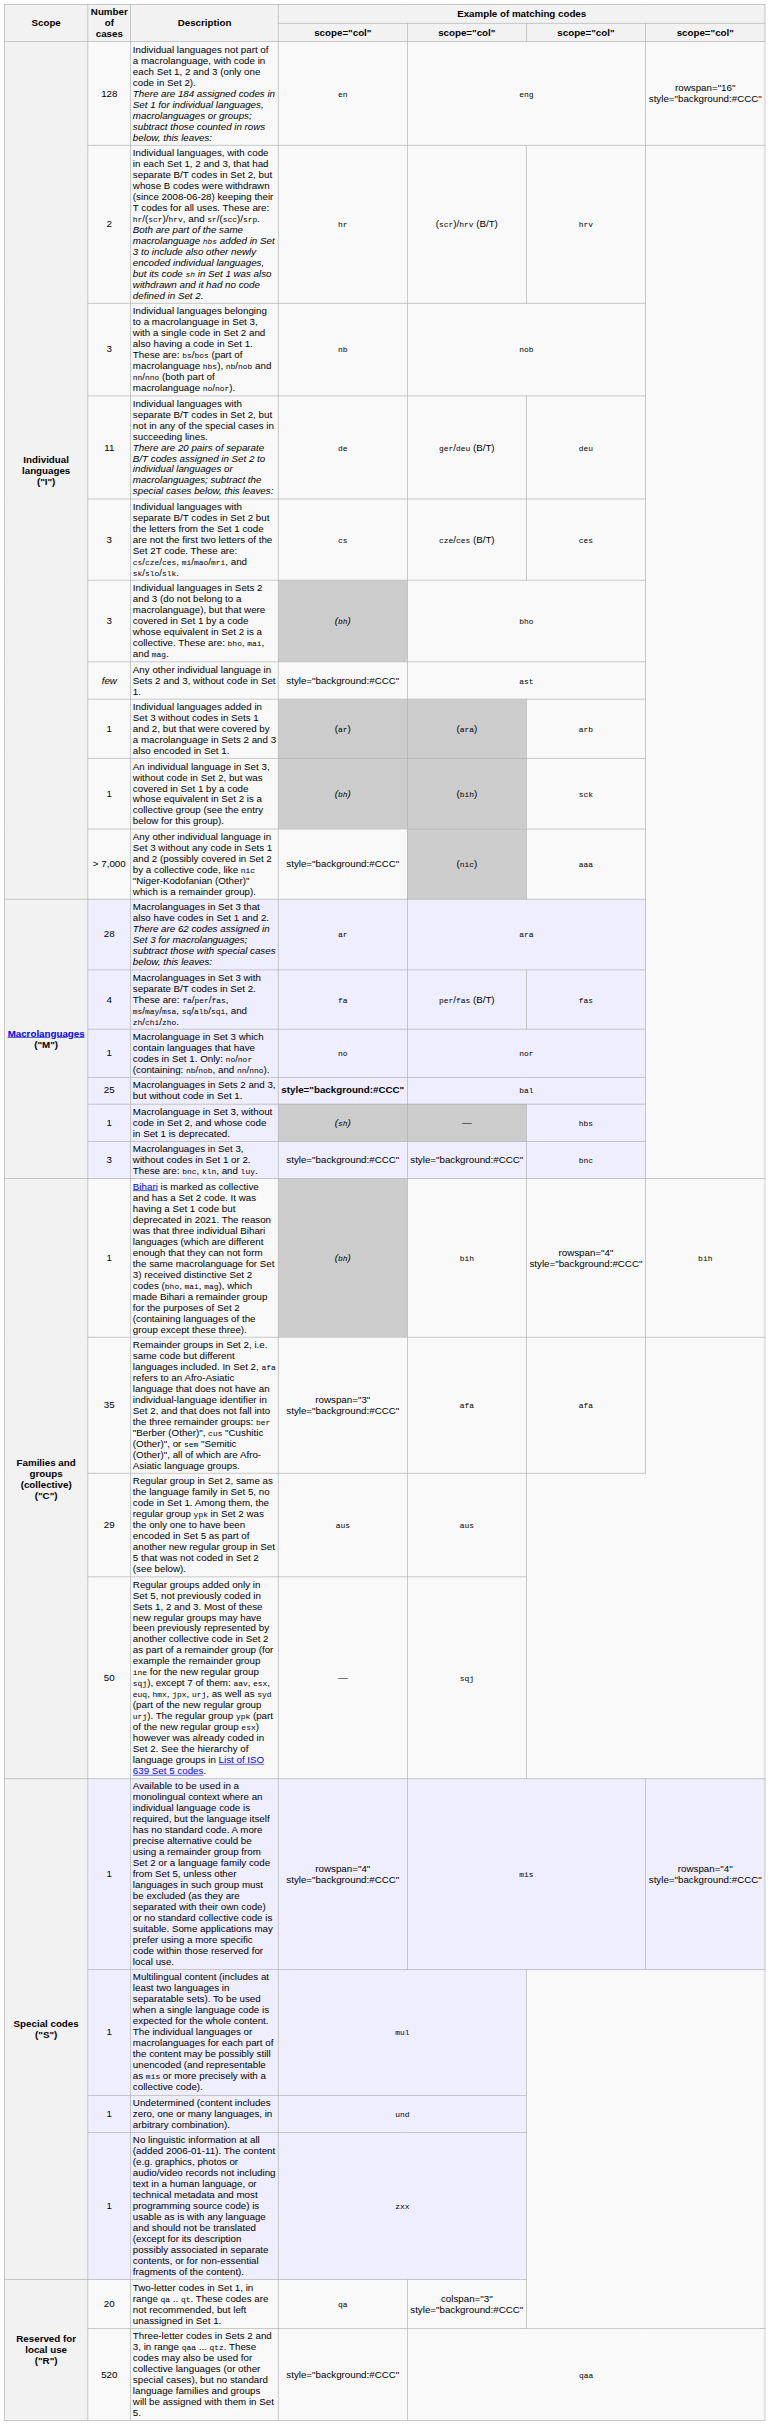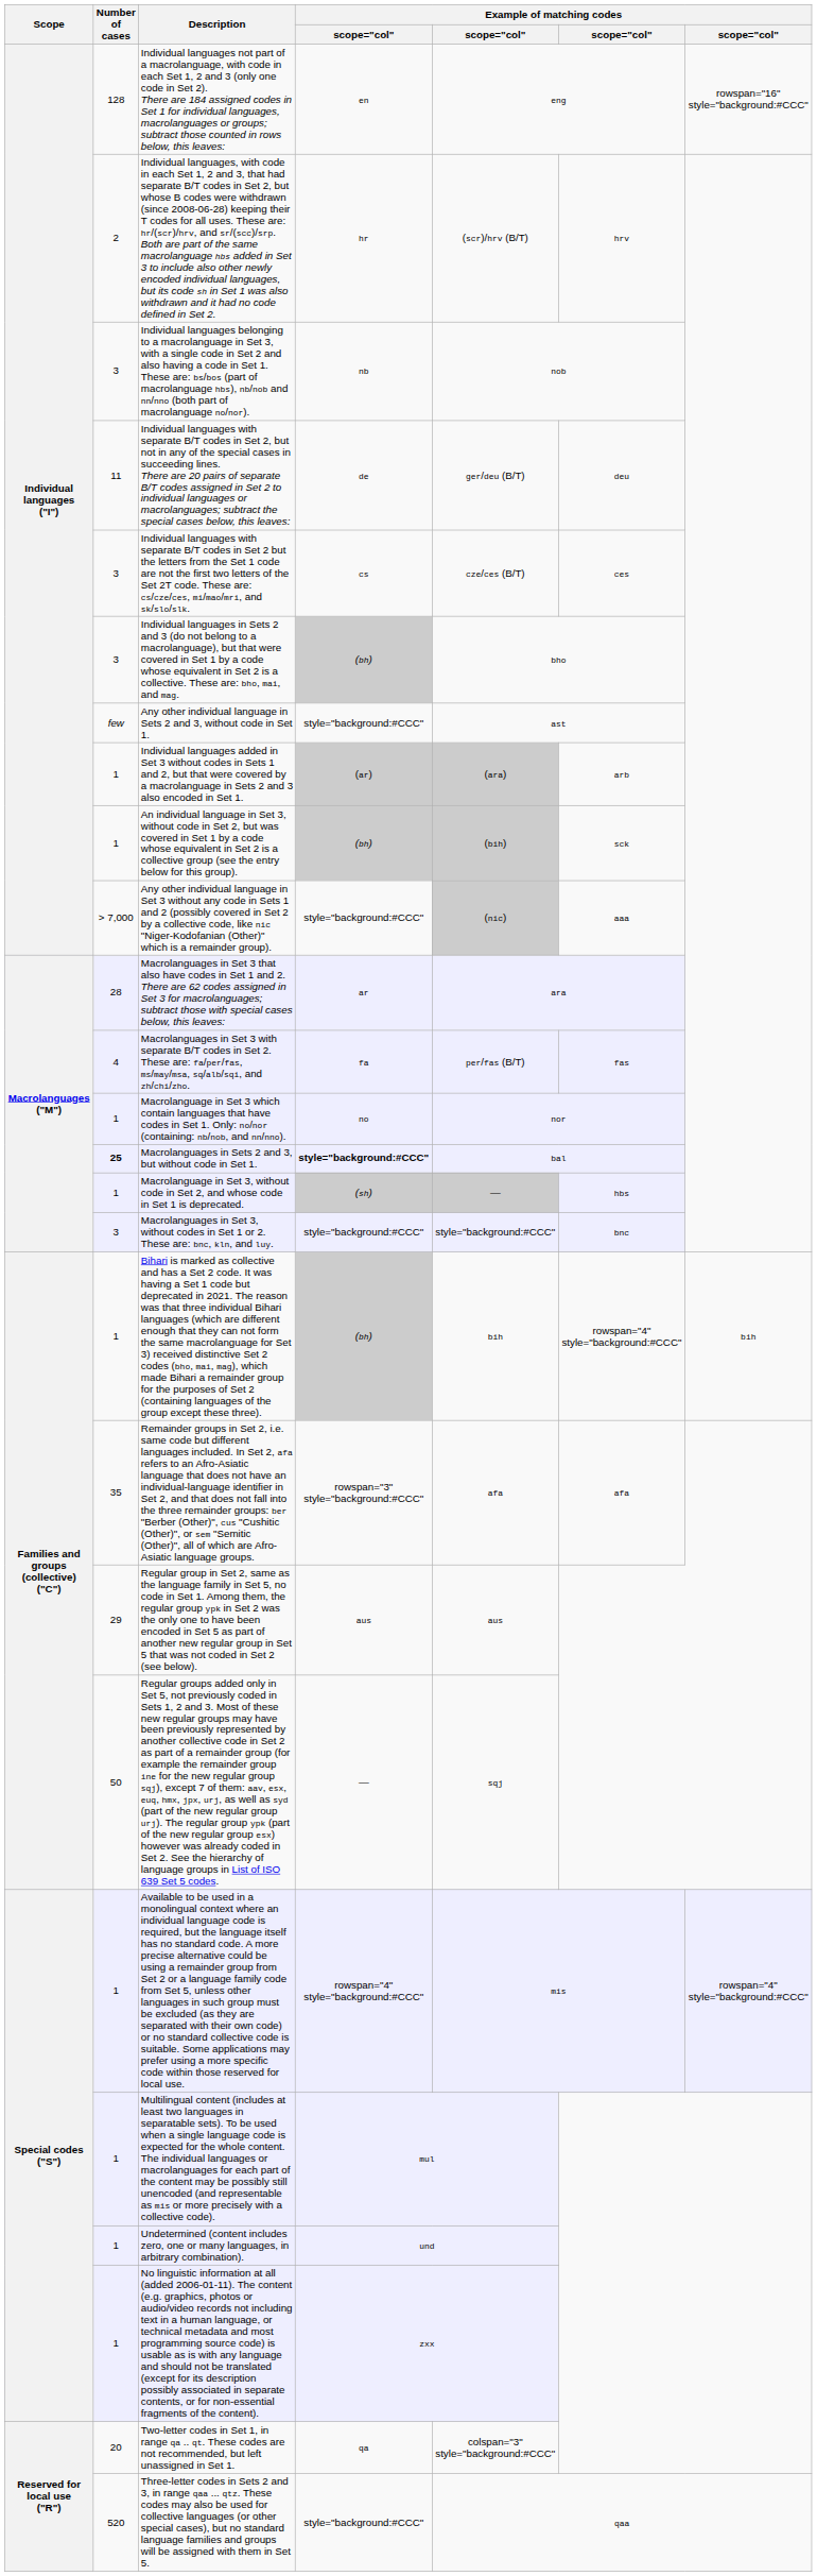Macrolanguages in Sets 2 and 3, but without code in Set 1. | Number of cases: normal -> bold
